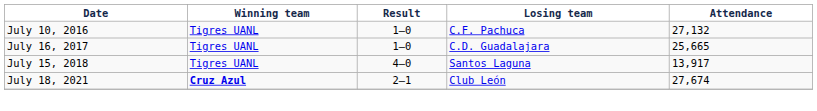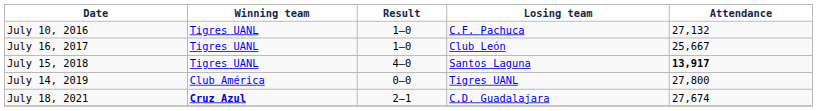July 16, 2017 | Losing team: C.D. Guadalajara -> Club León
July 16, 2017 | Attendance: 25,665 -> 25,667
July 15, 2018 | Attendance: normal -> bold
+ row: July 14, 2019 | Club América | 0–0 | Tigres UANL | 27,800
July 18, 2021 | Losing team: Club León -> C.D. Guadalajara
